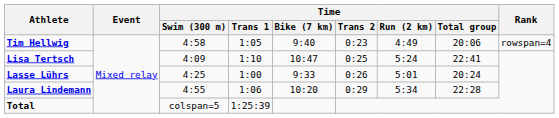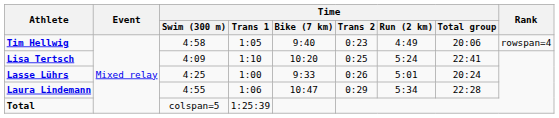Lisa Tertsch | Time / Bike (7 km): 10:47 -> 10:20
Laura Lindemann | Time / Bike (7 km): 10:20 -> 10:47
